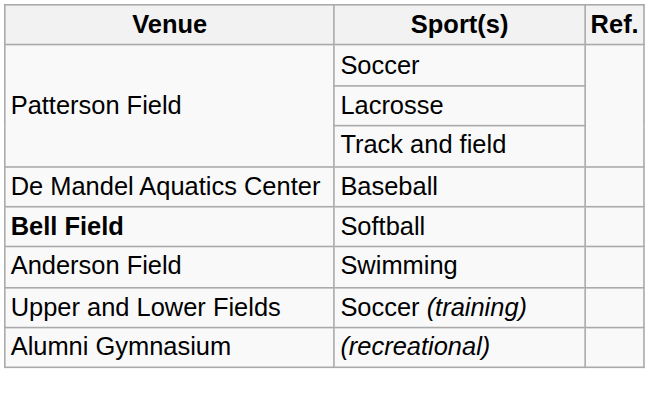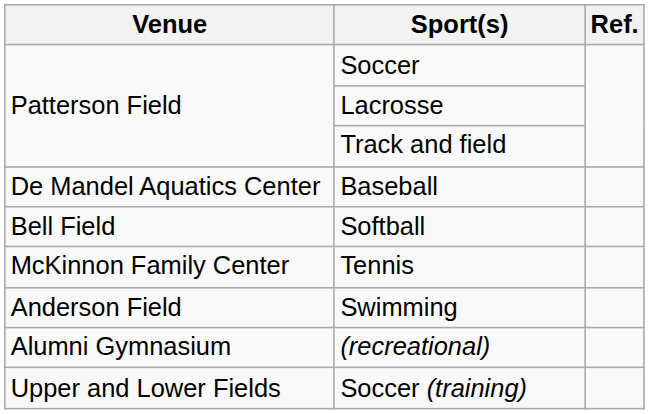Softball | Venue: bold -> normal
+ row: McKinnon Family Center | Tennis
rows swapped: Soccer (training) <-> (recreational)
